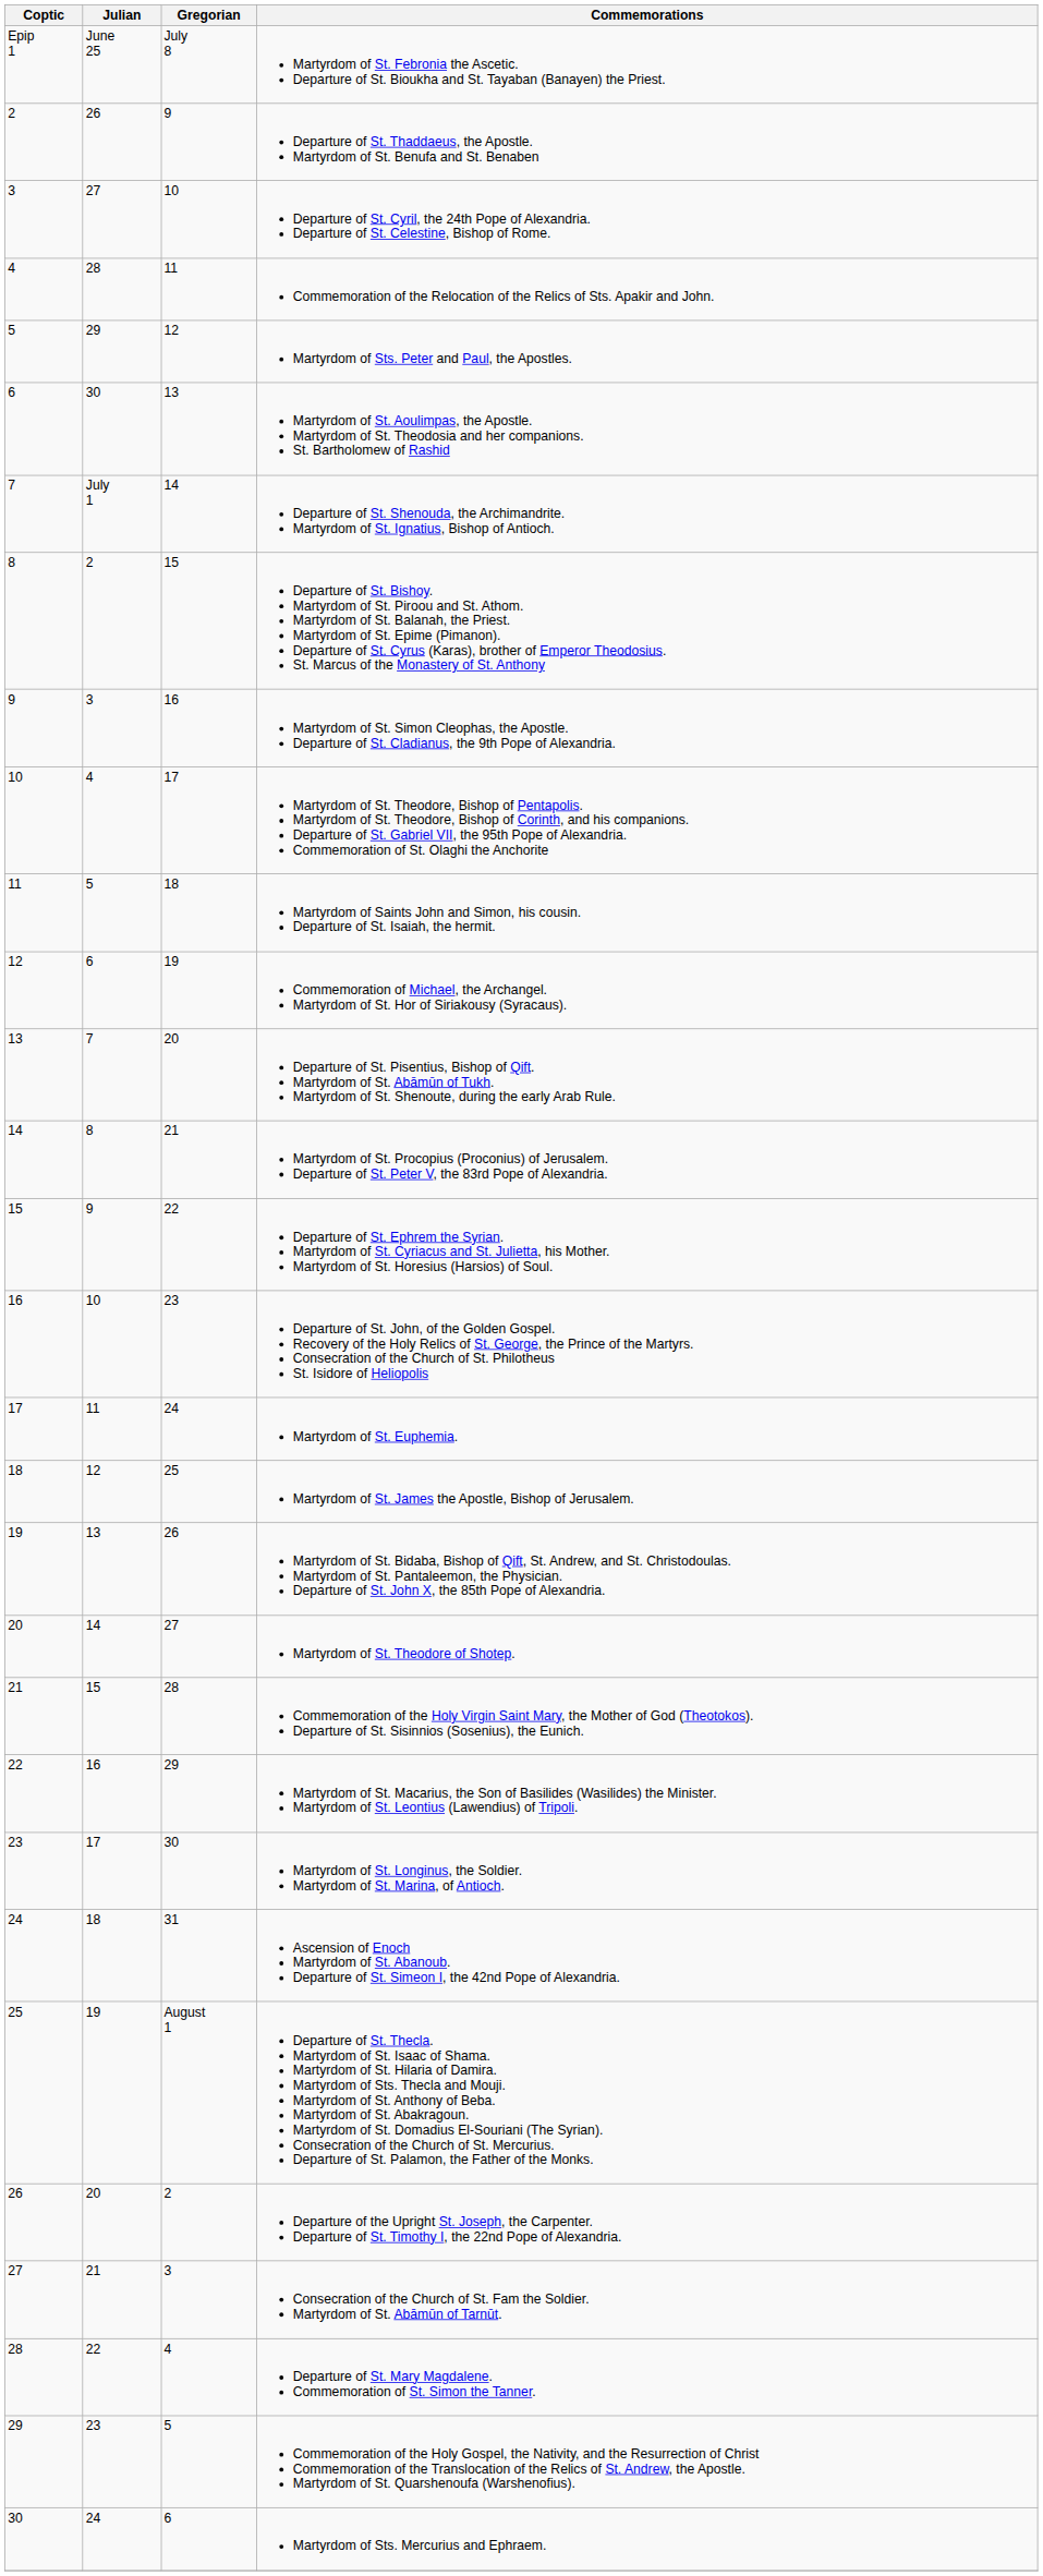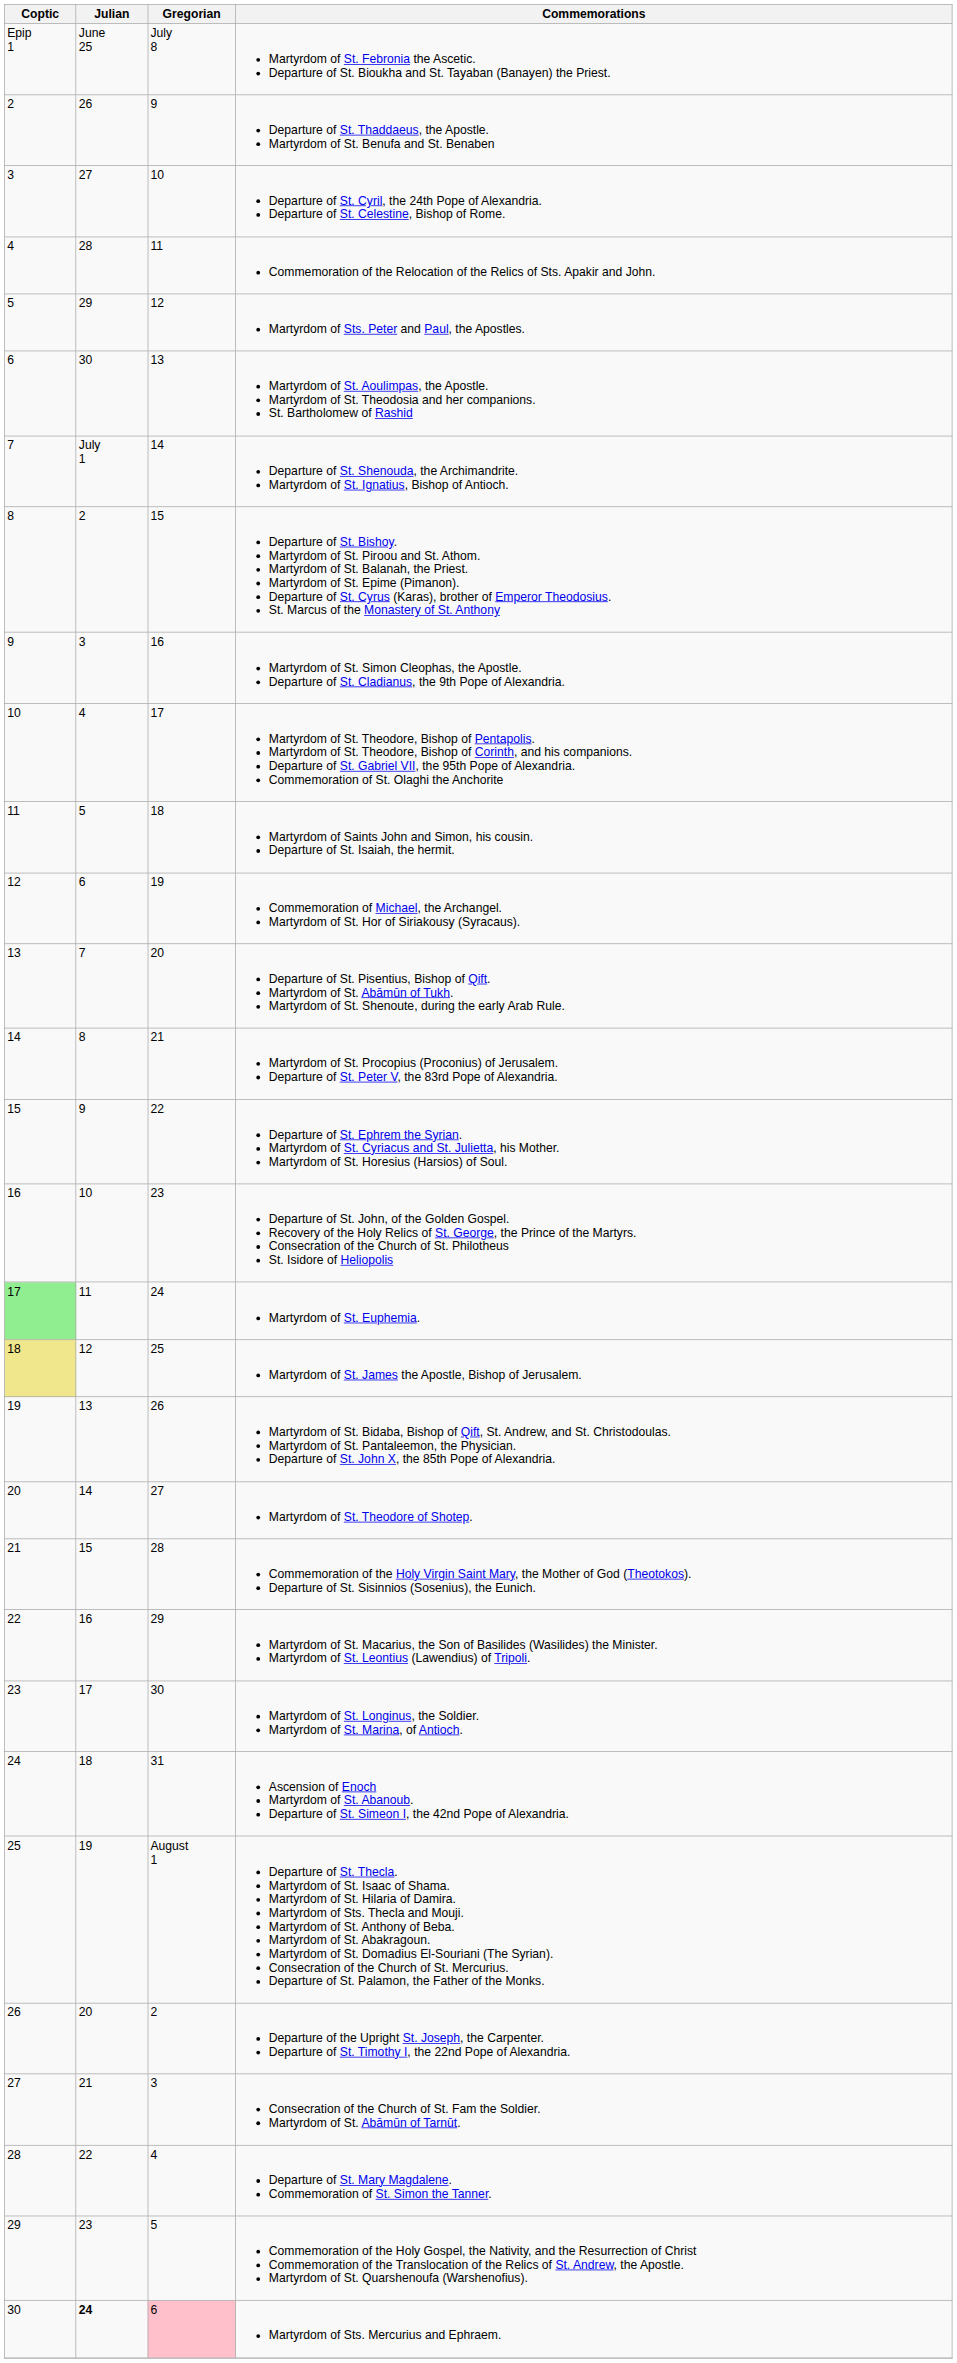Martyrdom of St. Euphemia. | Coptic: no background -> lightgreen background
Martyrdom of St. James the Apostle, Bishop of Jerusalem. | Coptic: no background -> khaki background
Martyrdom of Sts. Mercurius and Ephraem. | Julian: normal -> bold
Martyrdom of Sts. Mercurius and Ephraem. | Gregorian: no background -> pink background
